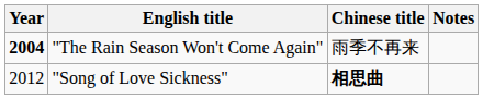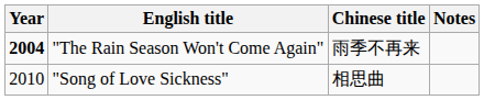"Song of Love Sickness" | Year: 2012 -> 2010
"Song of Love Sickness" | Chinese title: bold -> normal
